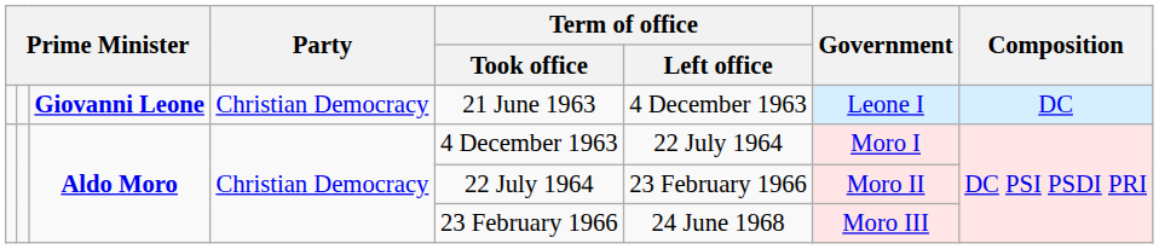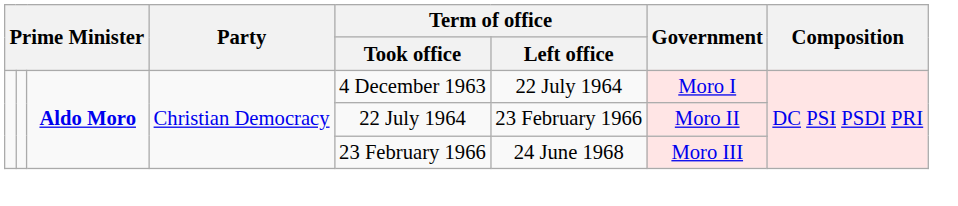- row: Giovanni Leone | Christian Democracy | 21 June 1963 | 4 December 1963 | Leone I | DC
